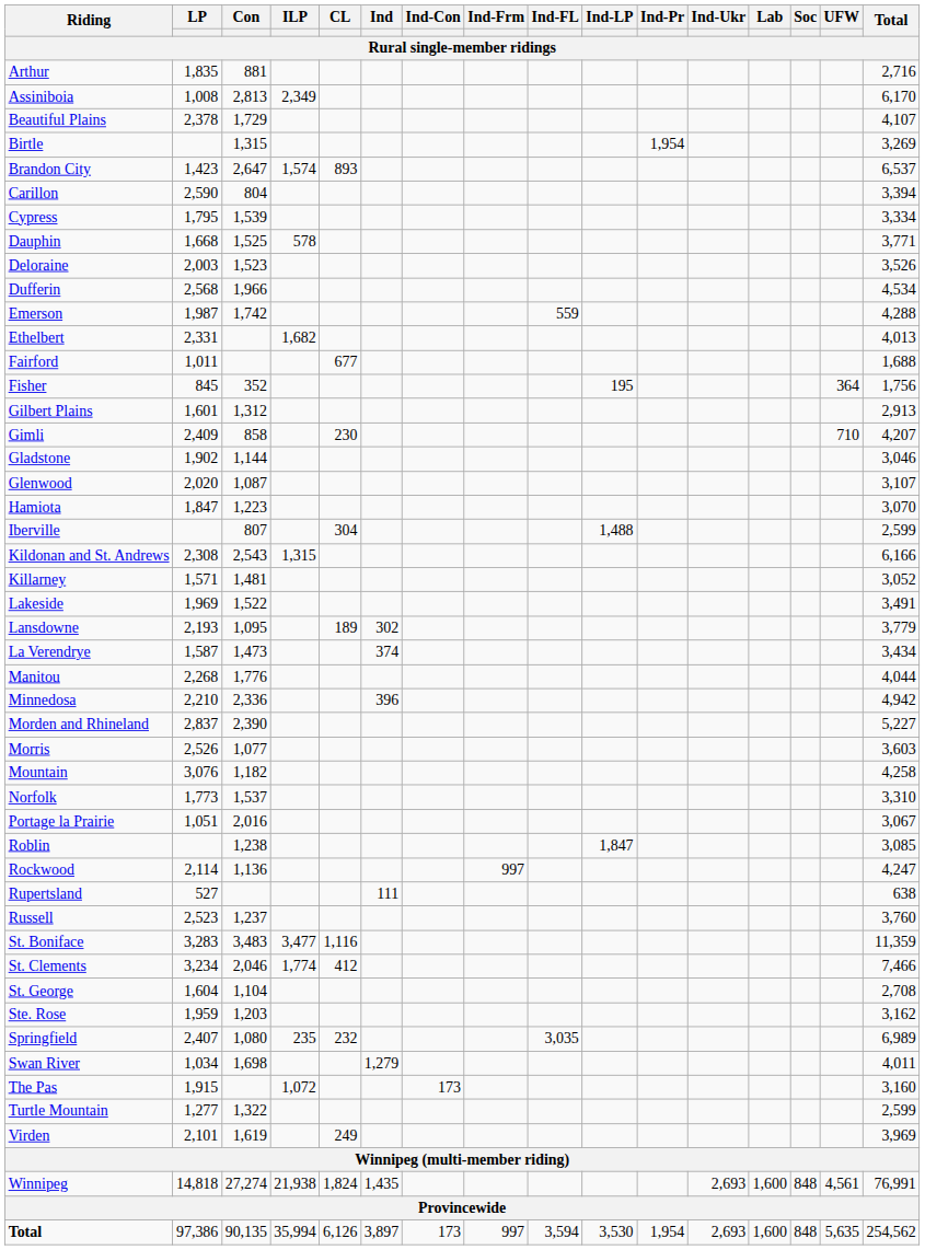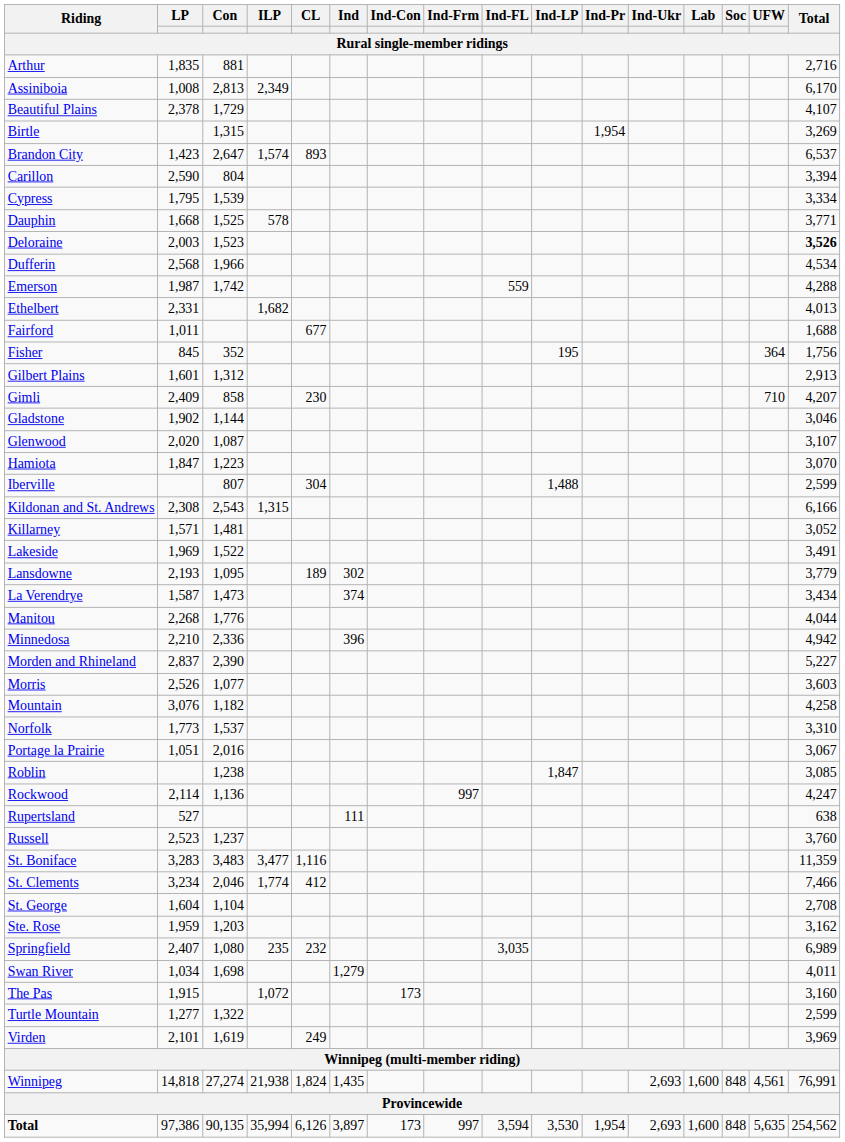Deloraine | Total: normal -> bold
